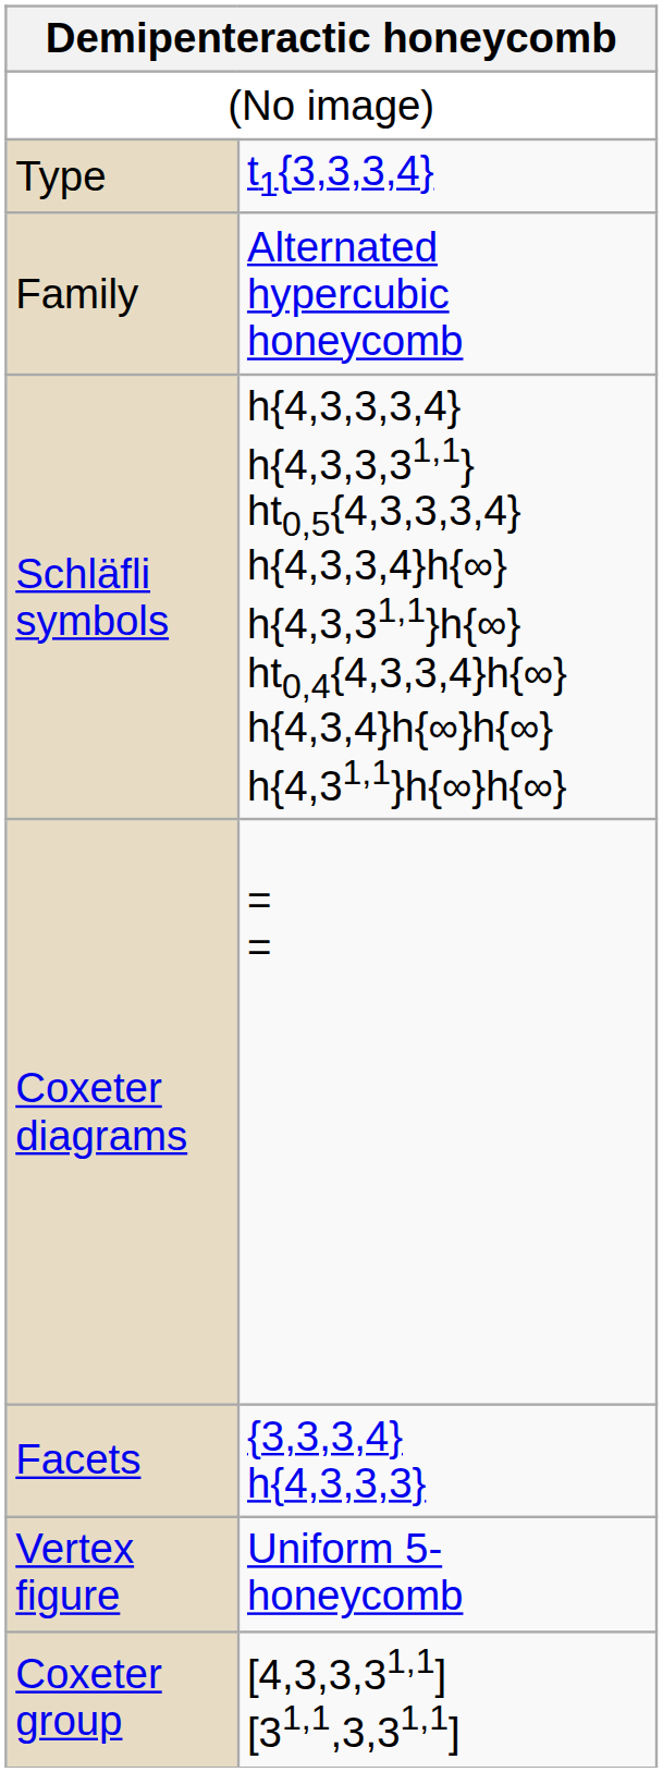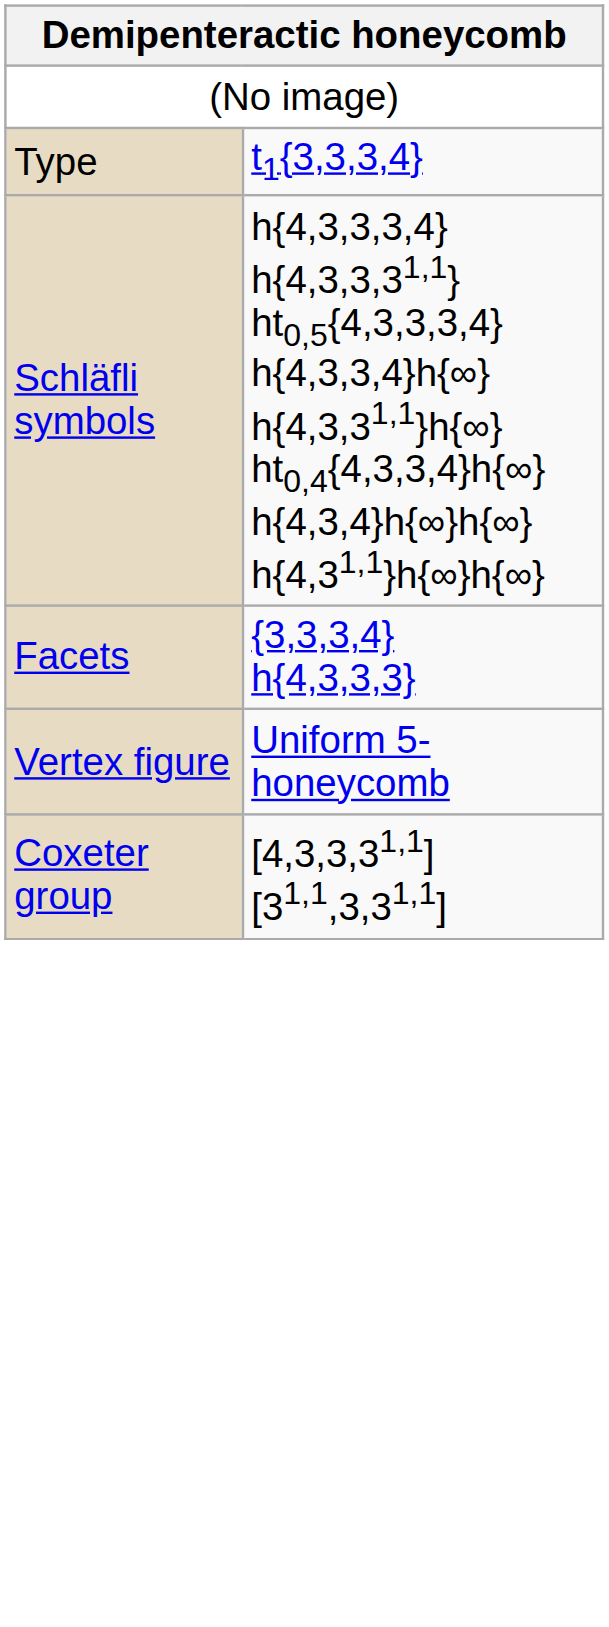- row: Family | Alternated hypercubic honeycomb
- row: Coxeter diagrams | = =
